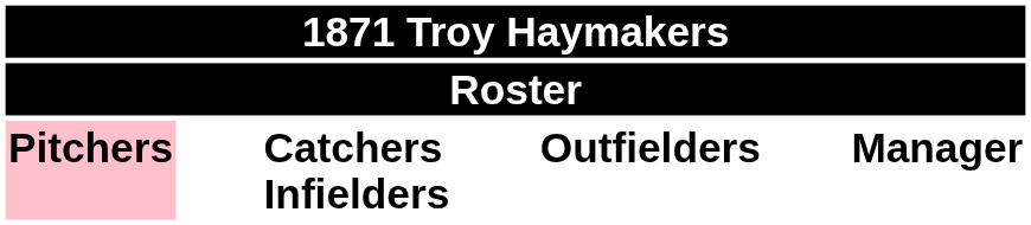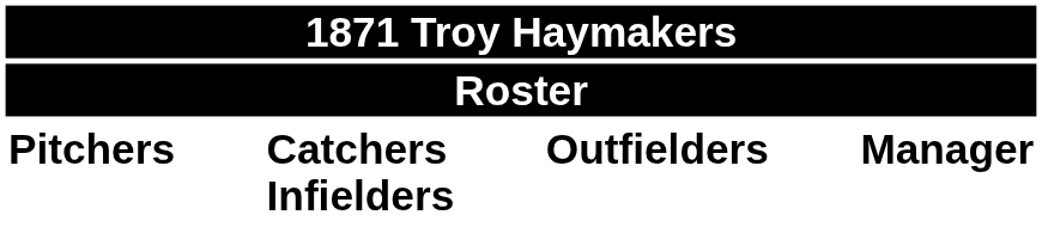Pitchers | column 1: pink background -> no background
